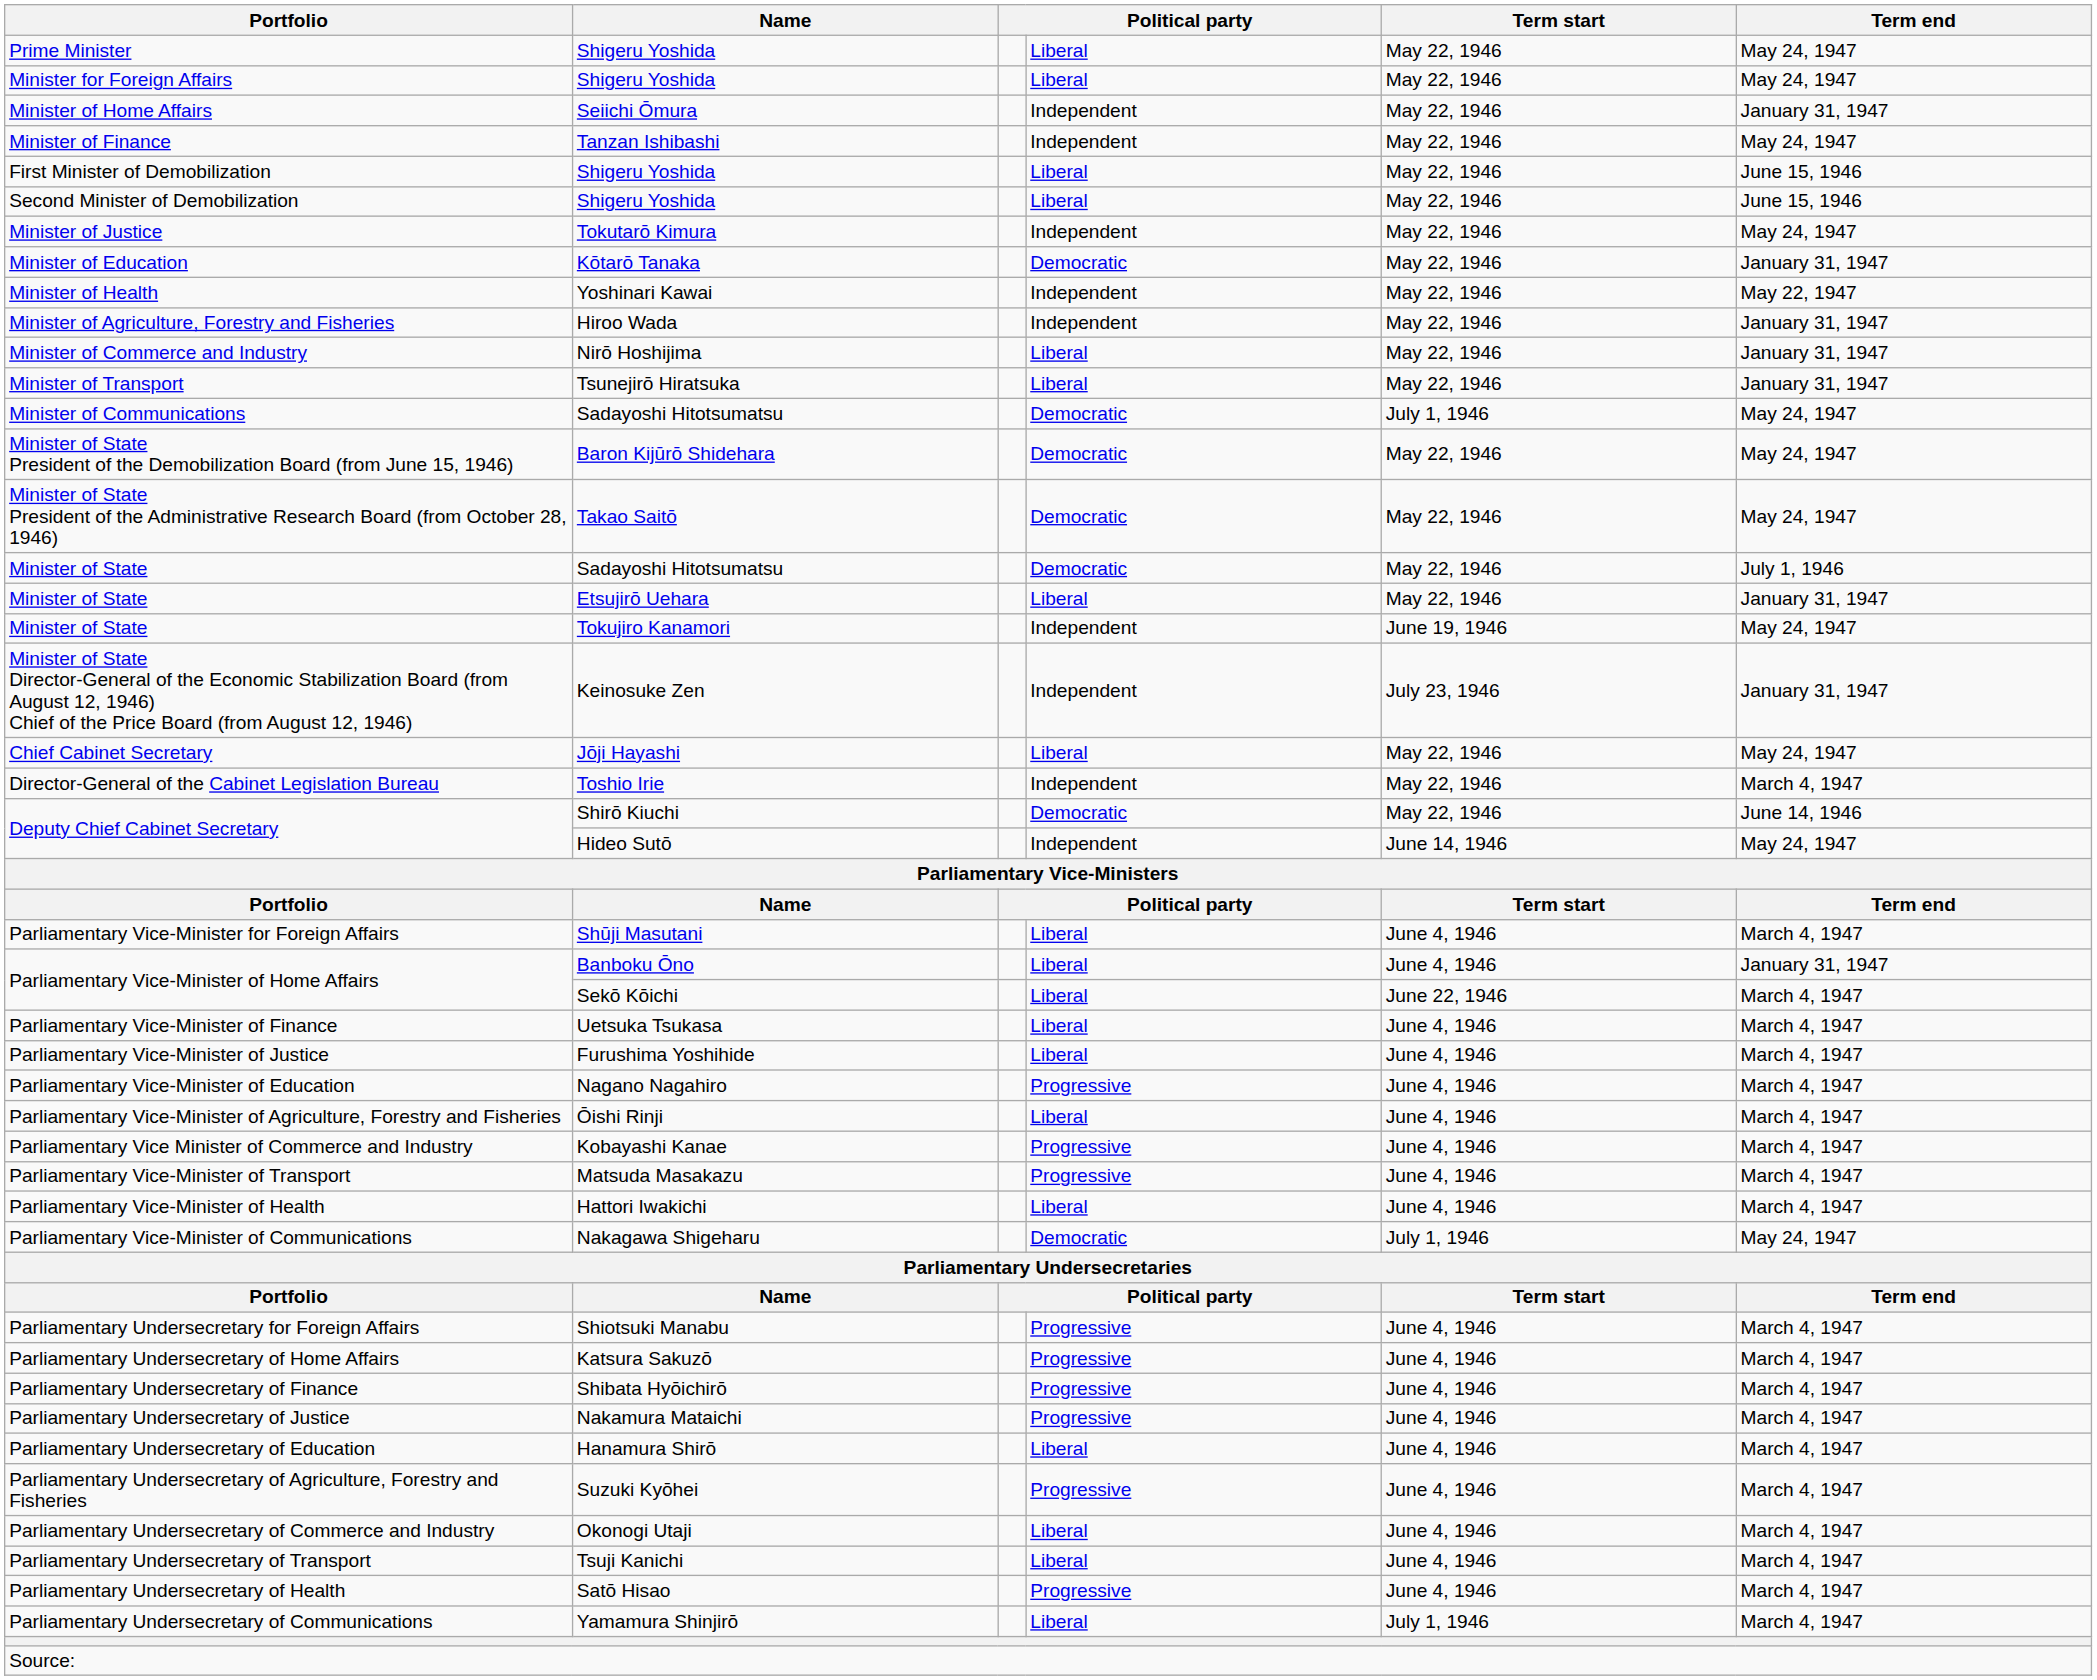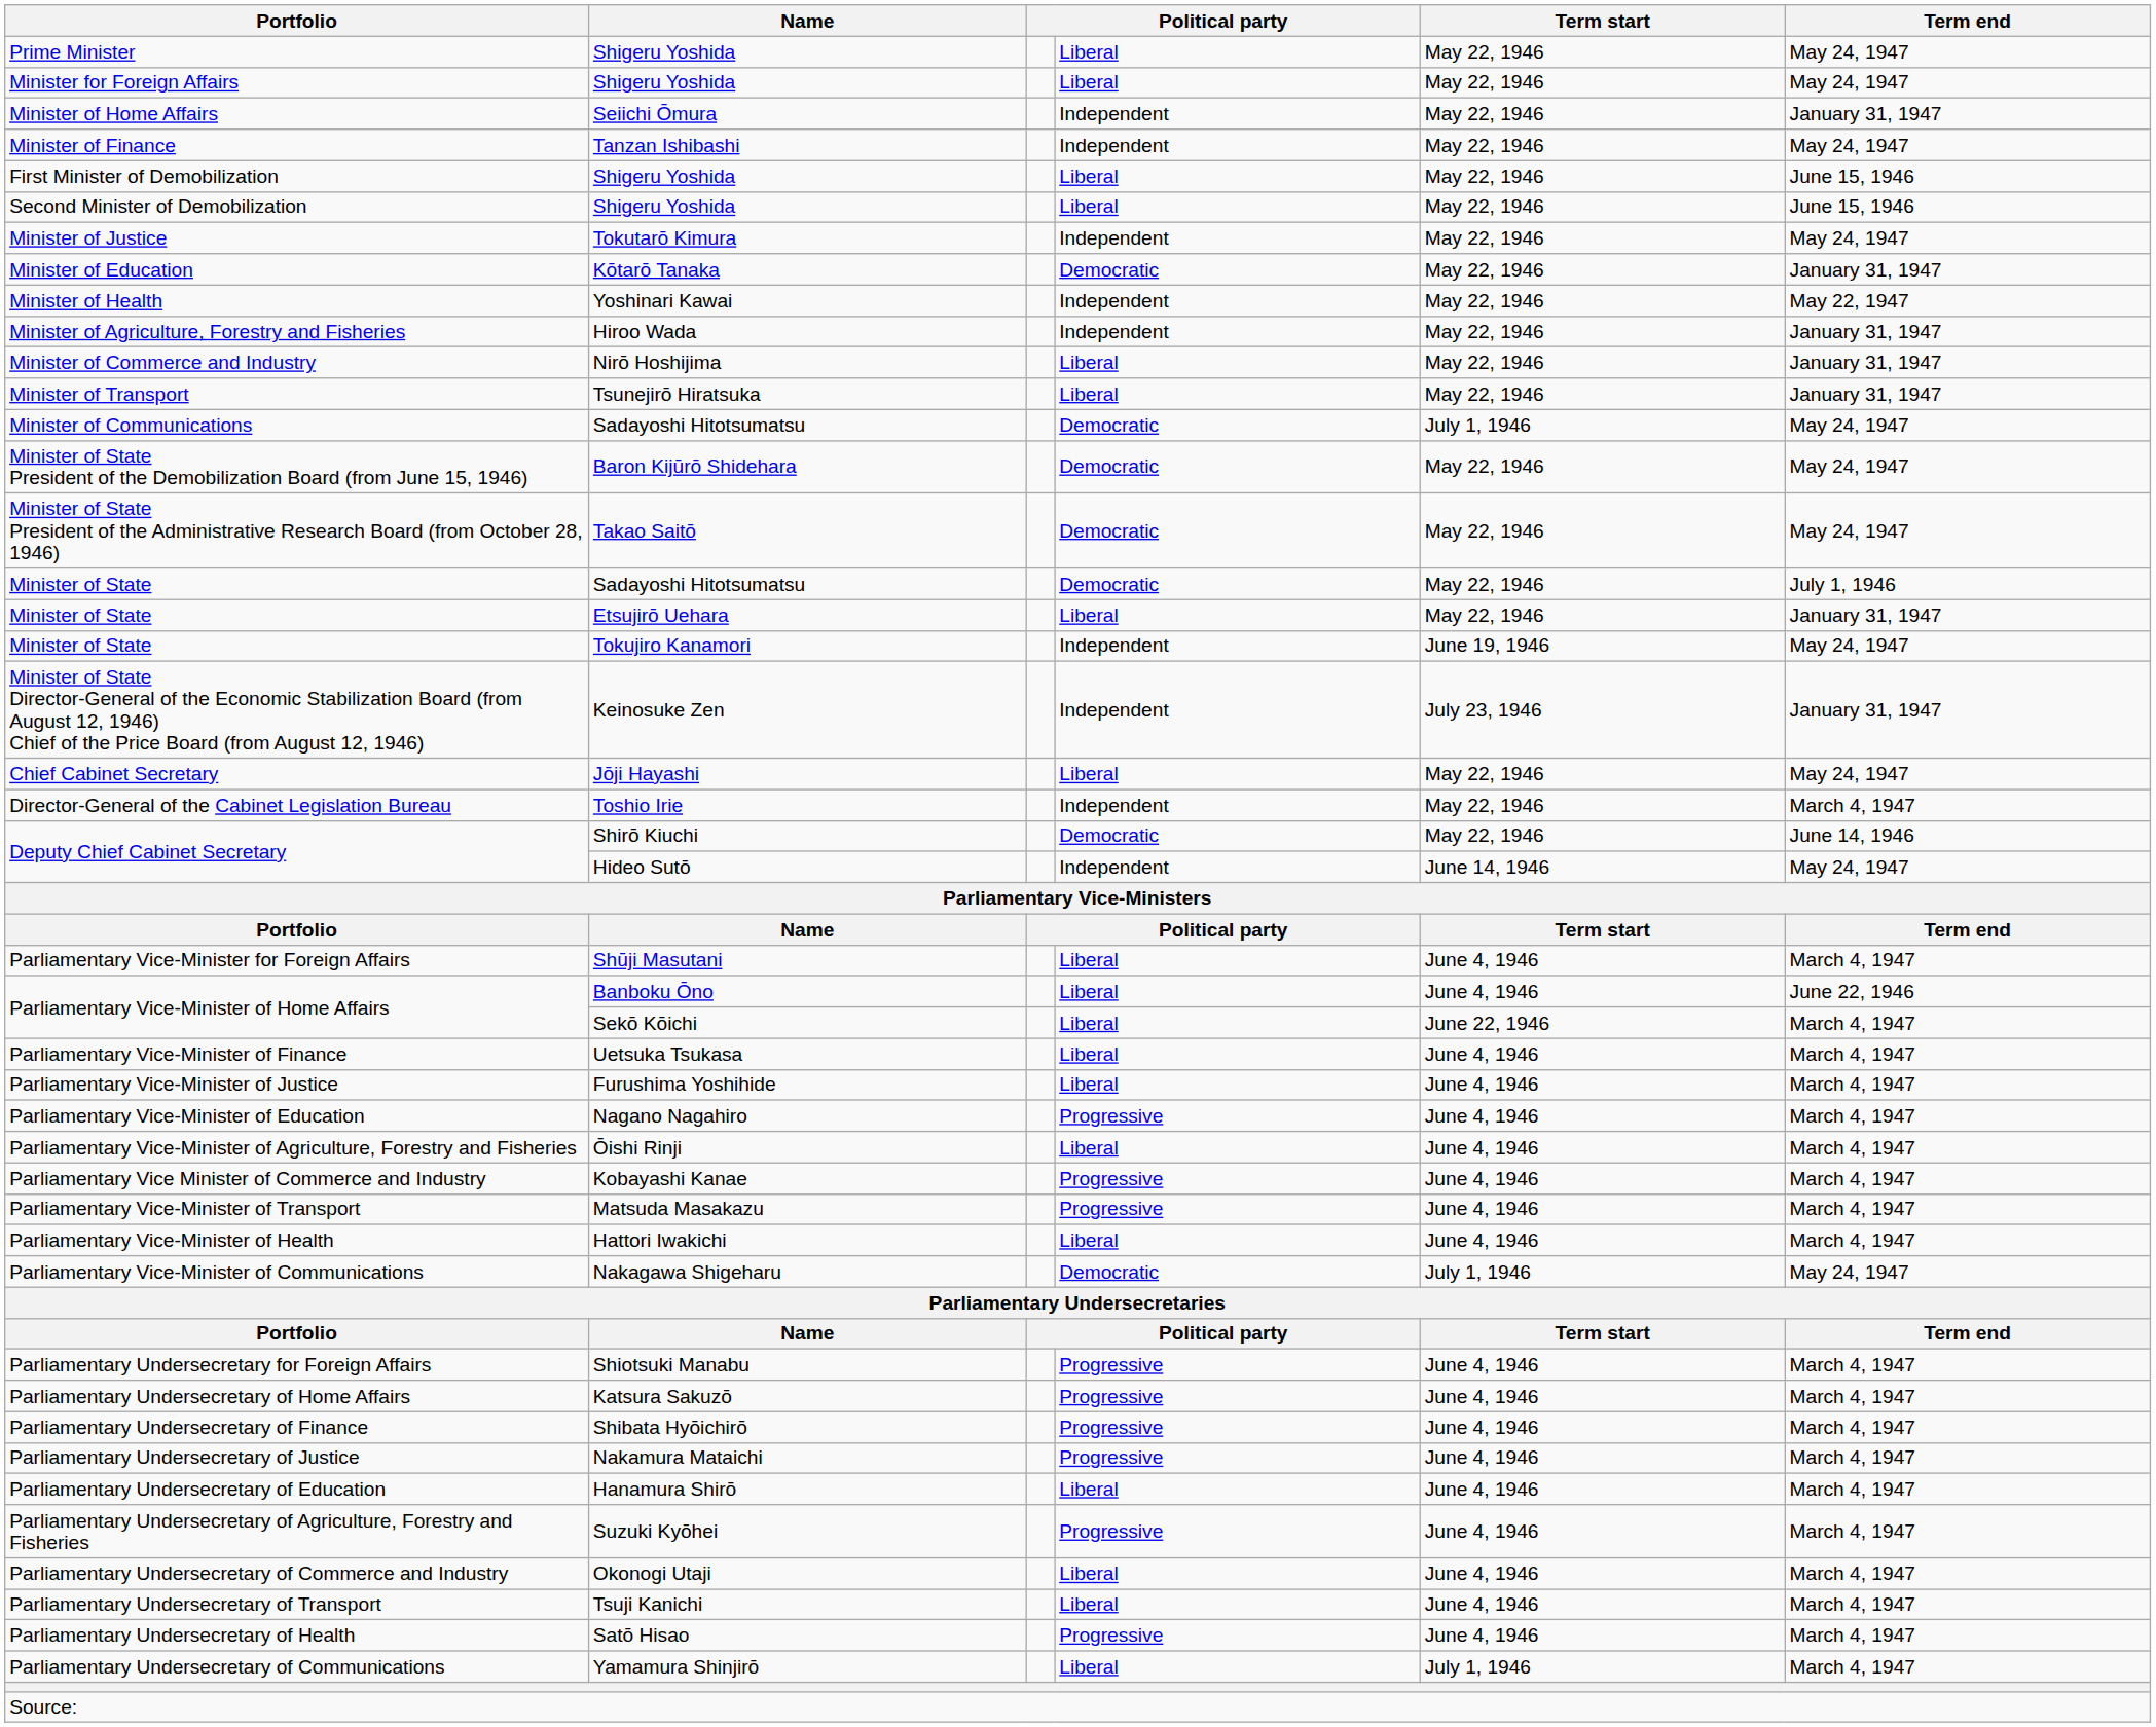Parliamentary Vice-Minister of Home Affairs / Banboku Ōno | Term end: January 31, 1947 -> June 22, 1946
